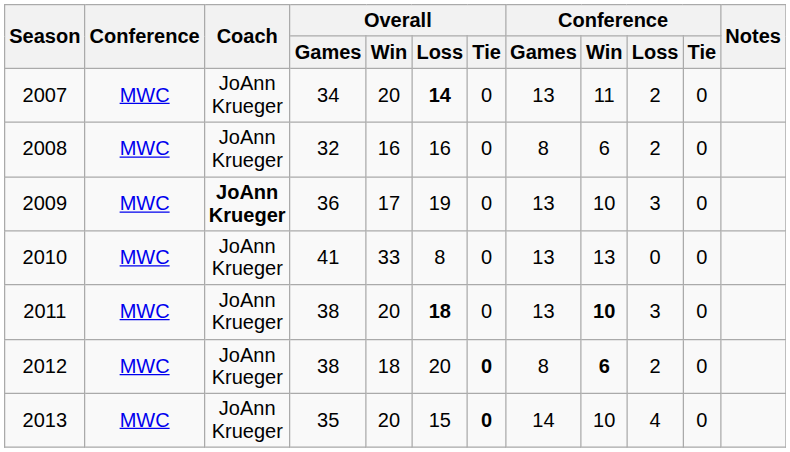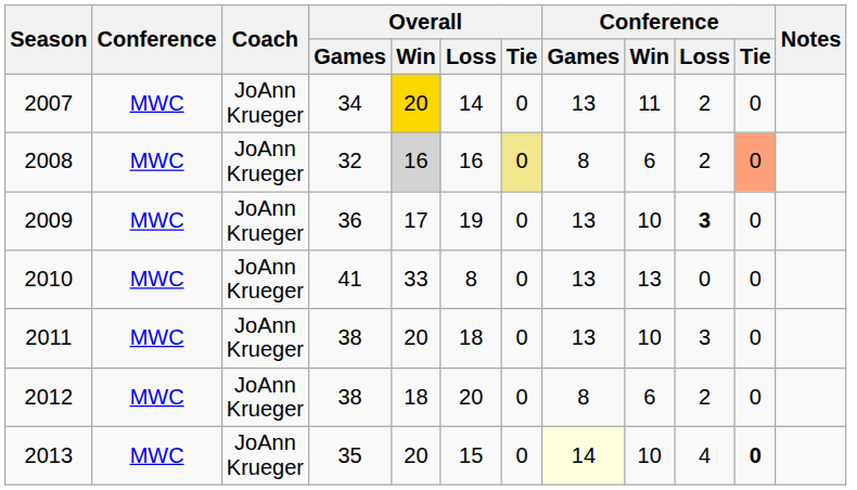2007 | Overall / Win: no background -> gold background
2007 | Overall / Loss: bold -> normal
2008 | Overall / Win: no background -> lightgrey background
2008 | Overall / Tie: no background -> khaki background
2008 | Conference / Tie: no background -> lightsalmon background
2009 | Coach: bold -> normal
2009 | Conference / Loss: normal -> bold
2011 | Overall / Loss: bold -> normal
2011 | Conference / Win: bold -> normal
2012 | Overall / Tie: bold -> normal
2012 | Conference / Win: bold -> normal
2013 | Overall / Tie: bold -> normal
2013 | Conference / Games: no background -> lightyellow background
2013 | Conference / Tie: normal -> bold
